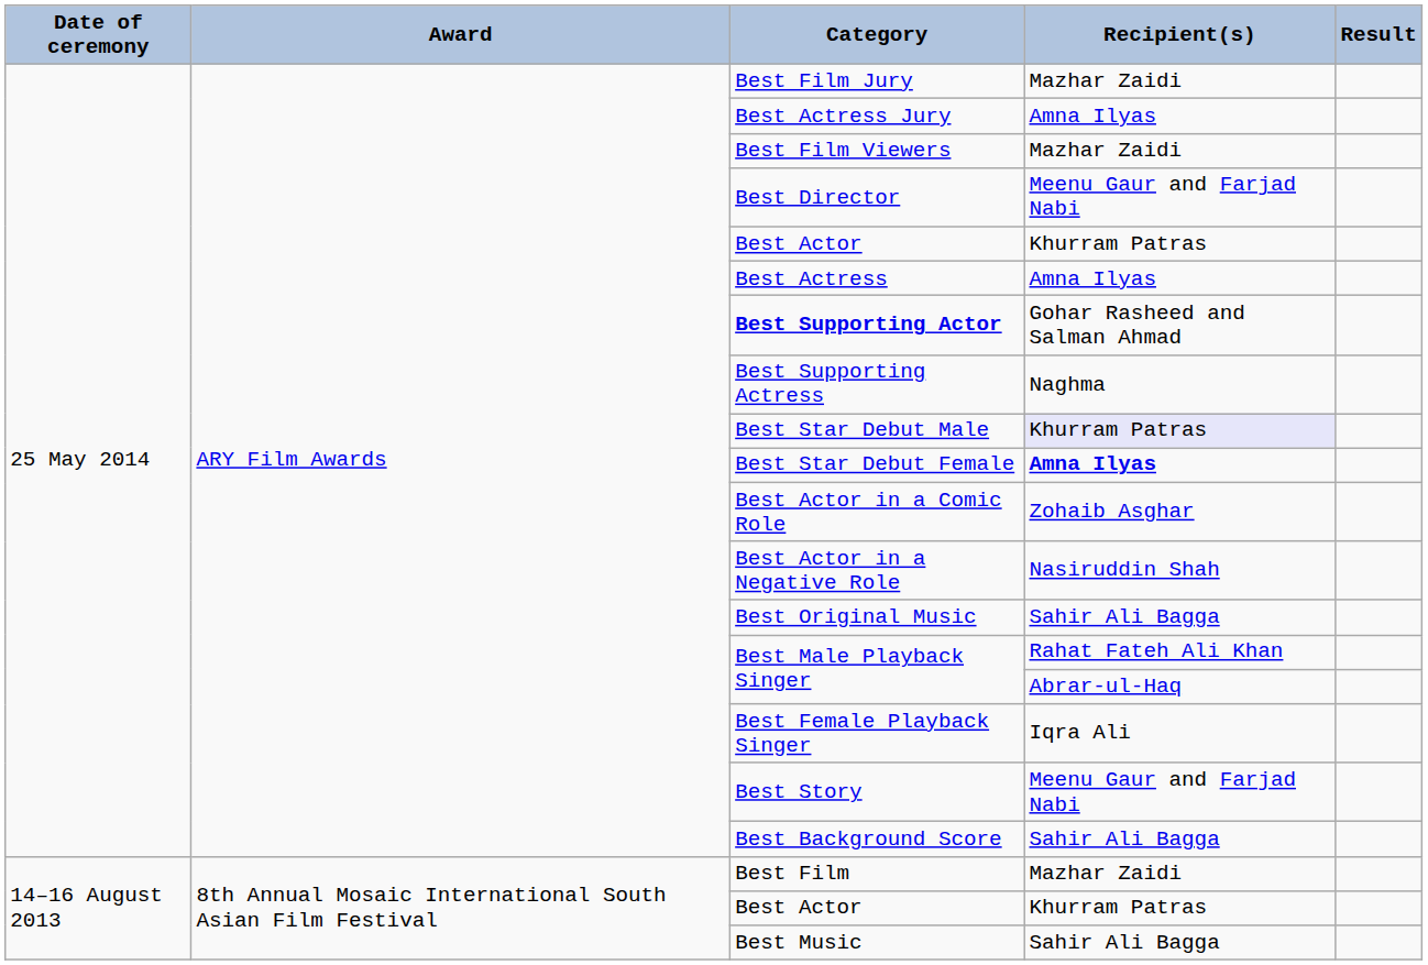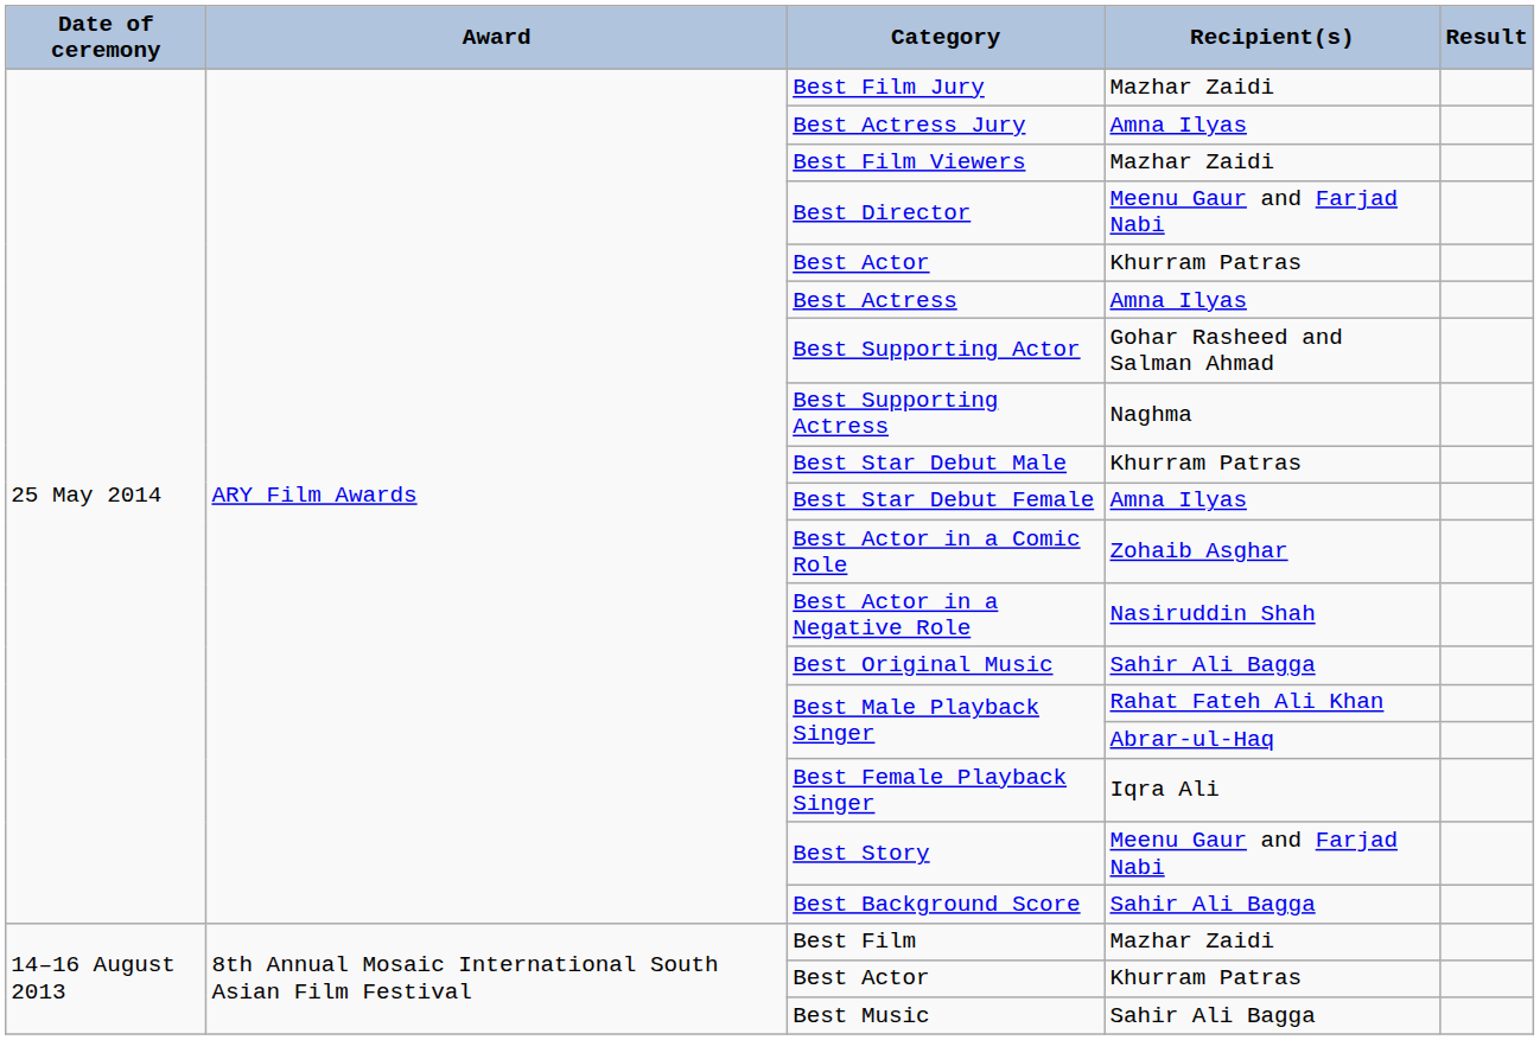Best Supporting Actor | Category: bold -> normal
Best Star Debut Male | Recipient(s): lavender background -> no background
Best Star Debut Female | Recipient(s): bold -> normal
